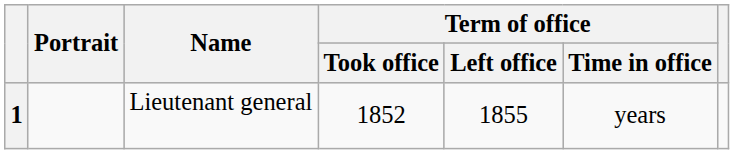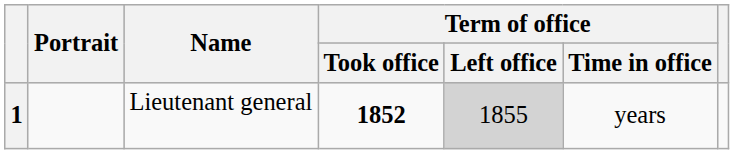1 | Term of office / Took office: normal -> bold
1 | Term of office / Left office: no background -> lightgrey background
